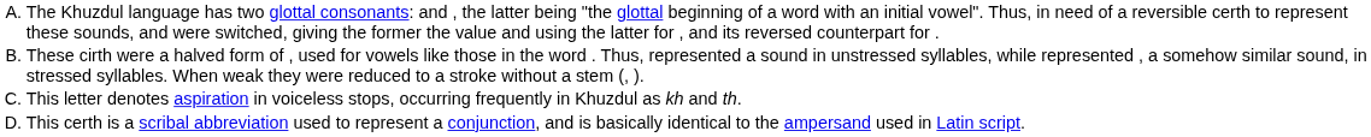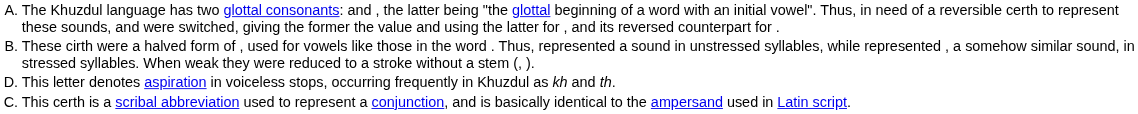row 3 | column 1: C. -> D.
row 4 | column 1: D. -> C.
